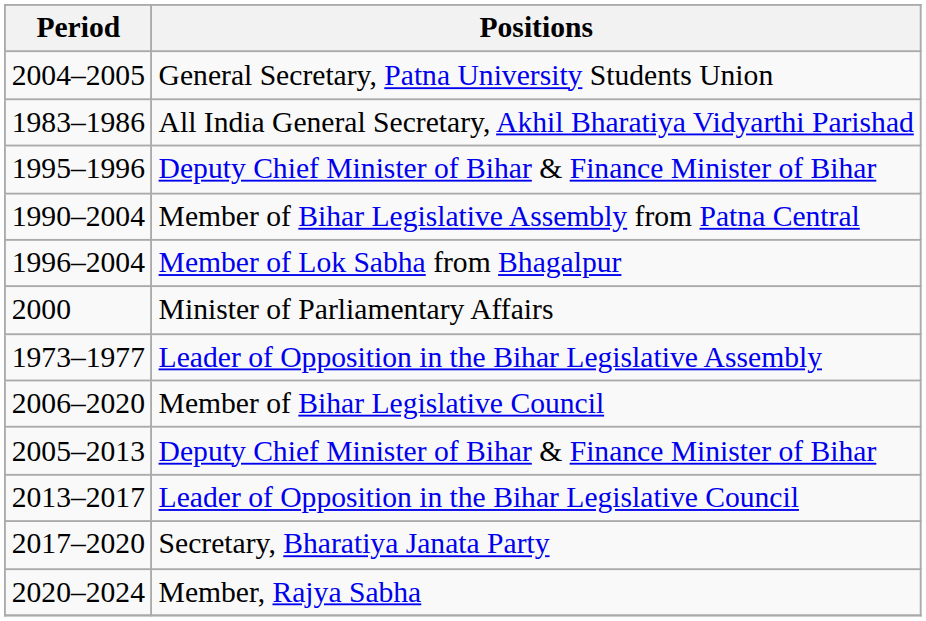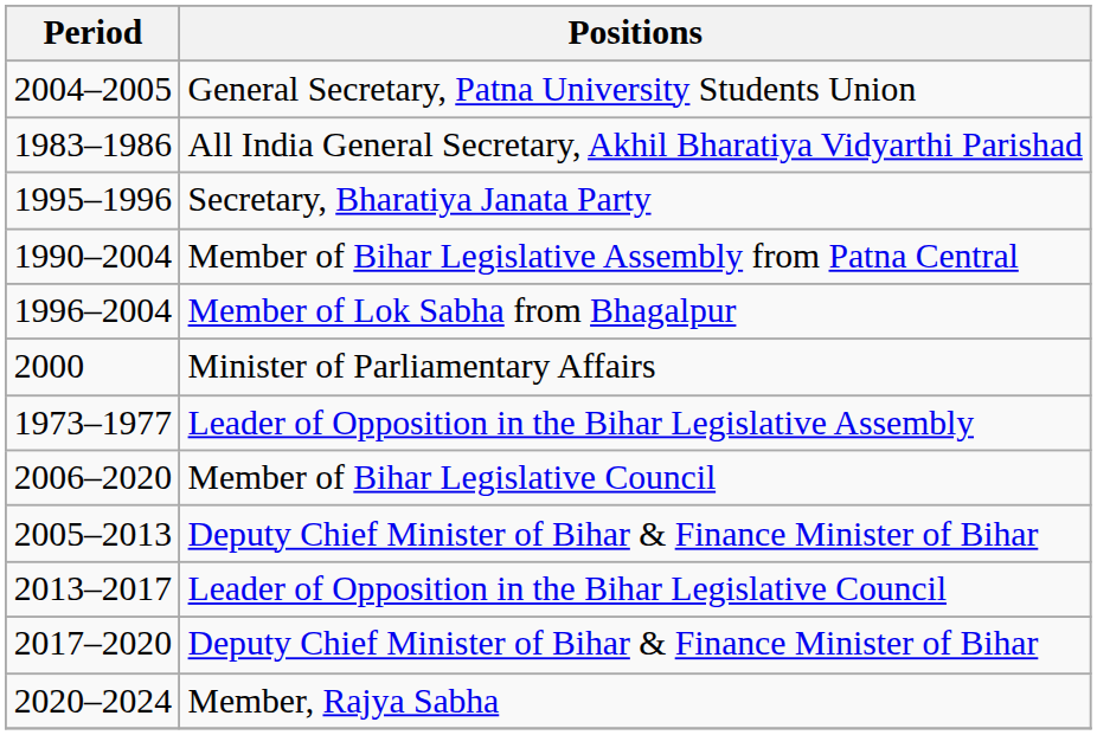row 4 | Positions: Deputy Chief Minister of Bihar & Finance Minister of Bihar -> Secretary, Bharatiya Janata Party
row 12 | Positions: Secretary, Bharatiya Janata Party -> Deputy Chief Minister of Bihar & Finance Minister of Bihar
